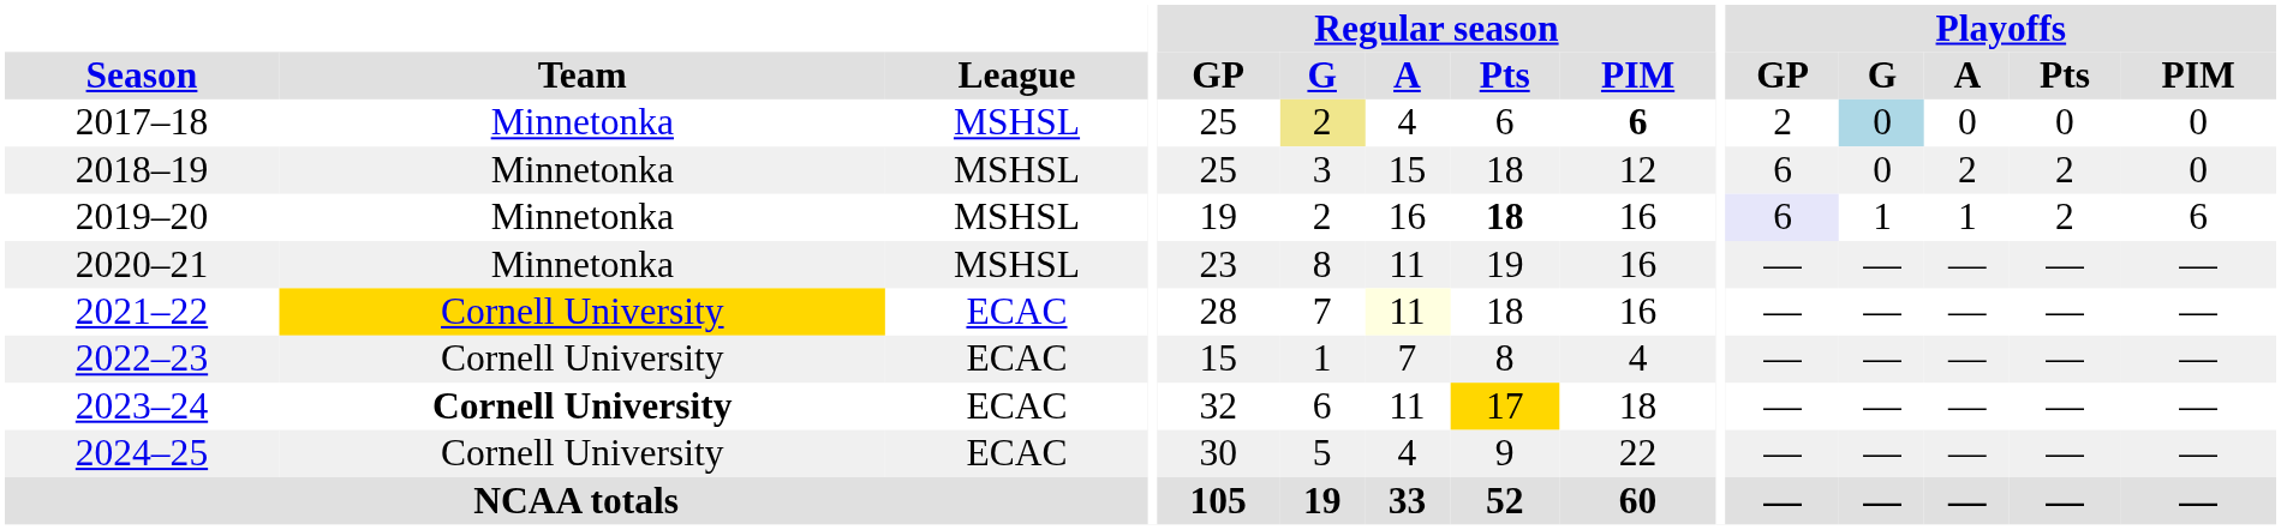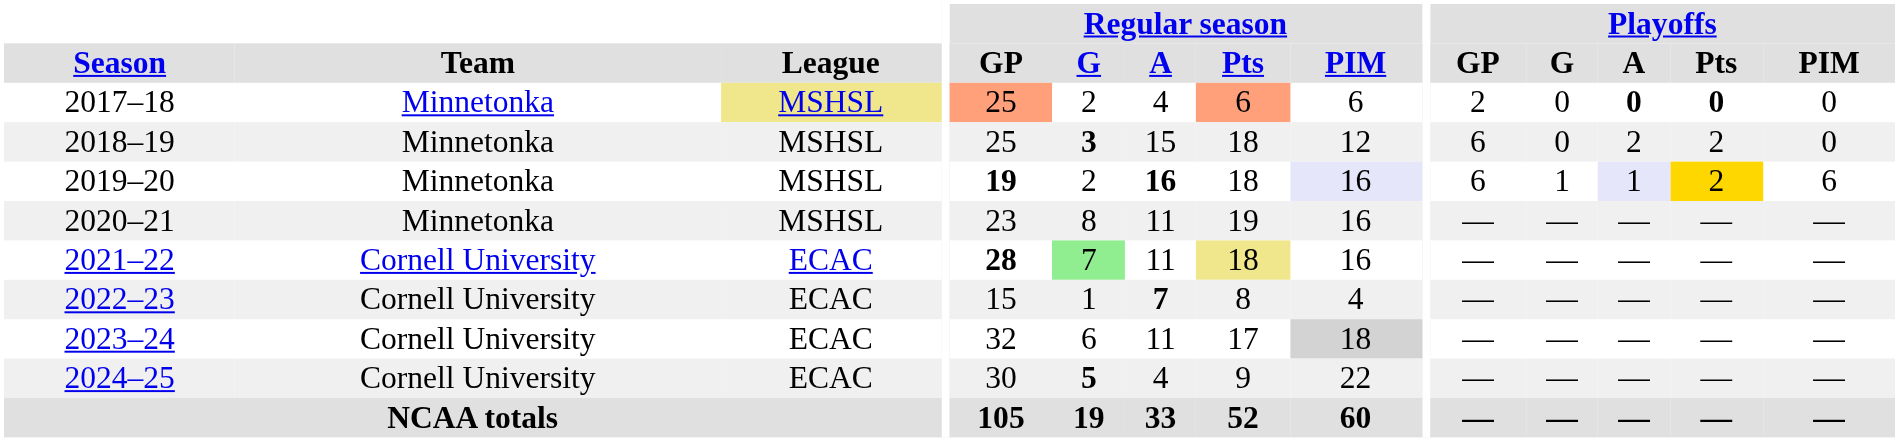2017–18 | League: no background -> khaki background
2017–18 | Regular season / GP: no background -> lightsalmon background
2017–18 | Regular season / G: khaki background -> no background
2017–18 | Regular season / Pts: no background -> lightsalmon background
2017–18 | Regular season / PIM: bold -> normal
2017–18 | Playoffs / G: lightblue background -> no background
2017–18 | Playoffs / A: normal -> bold
2017–18 | Playoffs / Pts: normal -> bold
2018–19 | Regular season / G: normal -> bold
2019–20 | Regular season / GP: normal -> bold
2019–20 | Regular season / A: normal -> bold
2019–20 | Regular season / Pts: bold -> normal
2019–20 | Regular season / PIM: no background -> lavender background
2019–20 | Playoffs / GP: lavender background -> no background
2019–20 | Playoffs / A: no background -> lavender background
2019–20 | Playoffs / Pts: no background -> gold background
2021–22 | Team: gold background -> no background
2021–22 | Regular season / GP: normal -> bold
2021–22 | Regular season / G: no background -> lightgreen background
2021–22 | Regular season / A: lightyellow background -> no background
2021–22 | Regular season / Pts: no background -> khaki background
2022–23 | Regular season / A: normal -> bold
2023–24 | Team: bold -> normal
2023–24 | Regular season / Pts: gold background -> no background
2023–24 | Regular season / PIM: no background -> lightgrey background
2024–25 | Regular season / G: normal -> bold
